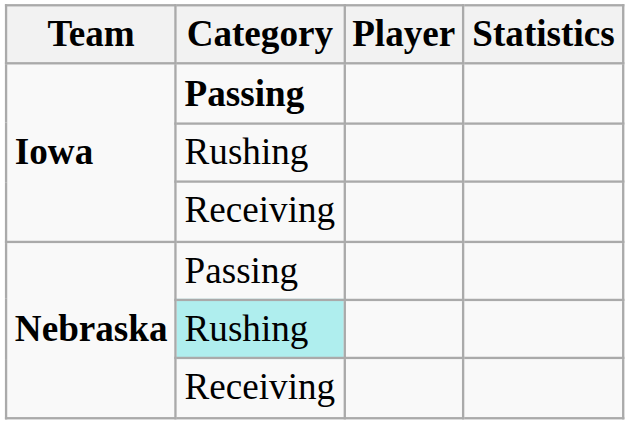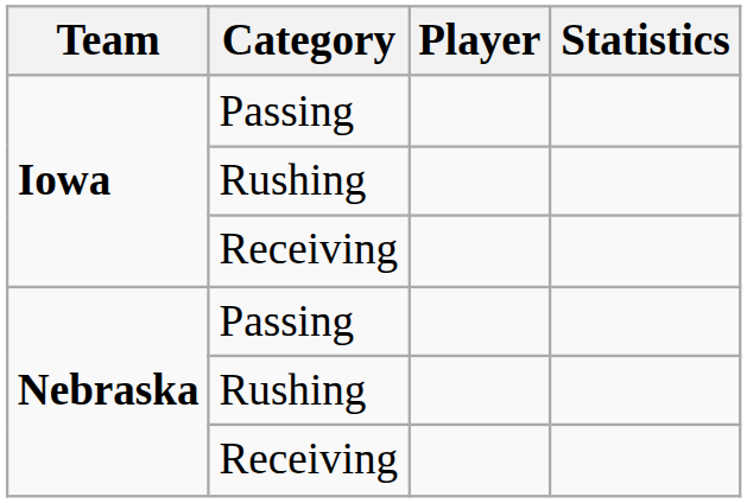Iowa / Passing | Category: bold -> normal
Nebraska / Rushing | Category: paleturquoise background -> no background
